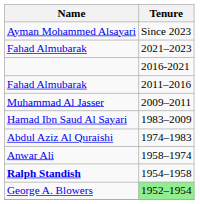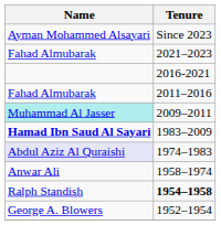row 6 | Name: no background -> paleturquoise background
row 7 | Name: normal -> bold
row 8 | Name: no background -> lavender background
row 10 | Name: bold -> normal
row 10 | Tenure: normal -> bold
row 11 | Tenure: lightgreen background -> no background
